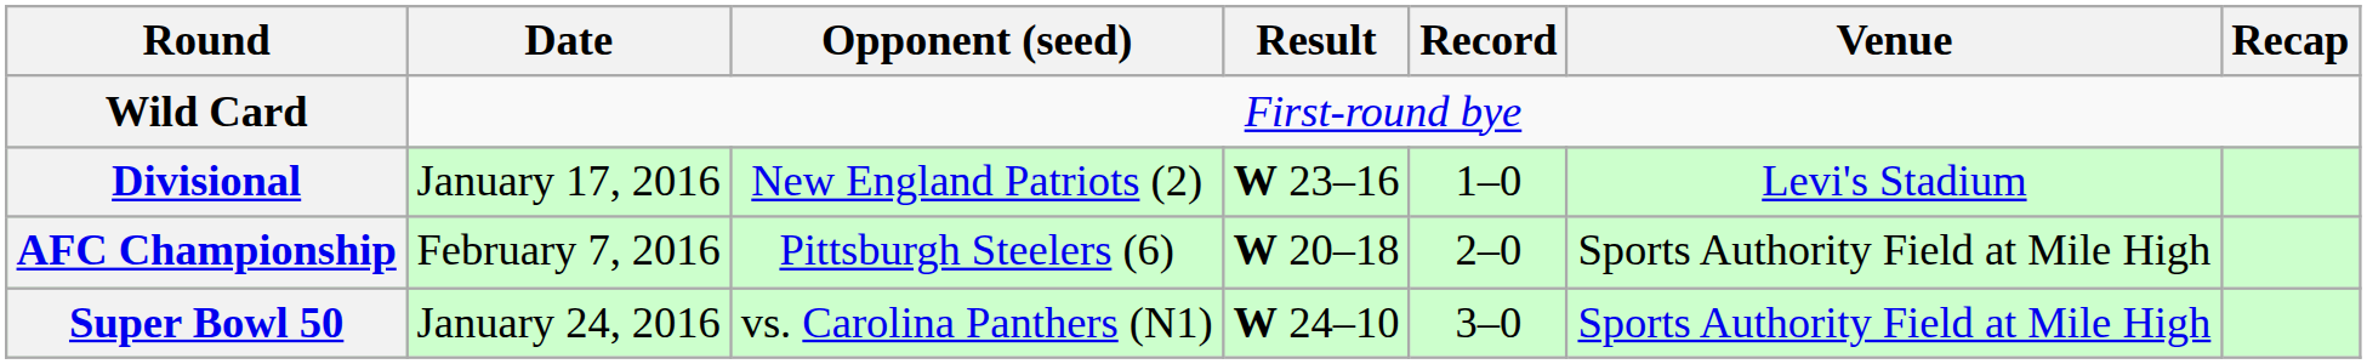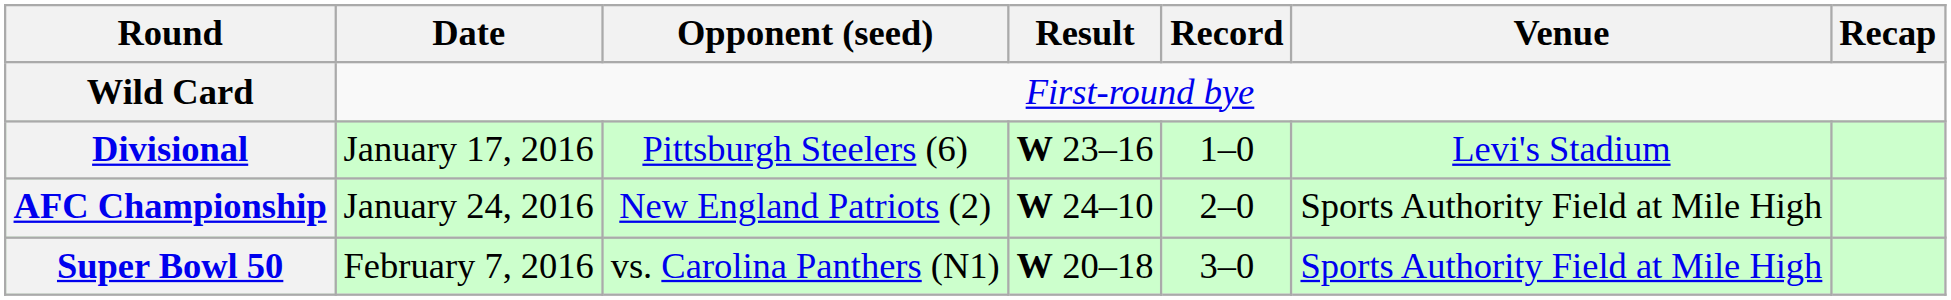Divisional | Opponent (seed): New England Patriots (2) -> Pittsburgh Steelers (6)
AFC Championship | Date: February 7, 2016 -> January 24, 2016
AFC Championship | Opponent (seed): Pittsburgh Steelers (6) -> New England Patriots (2)
AFC Championship | Result: W 20–18 -> W 24–10
Super Bowl 50 | Date: January 24, 2016 -> February 7, 2016
Super Bowl 50 | Result: W 24–10 -> W 20–18
